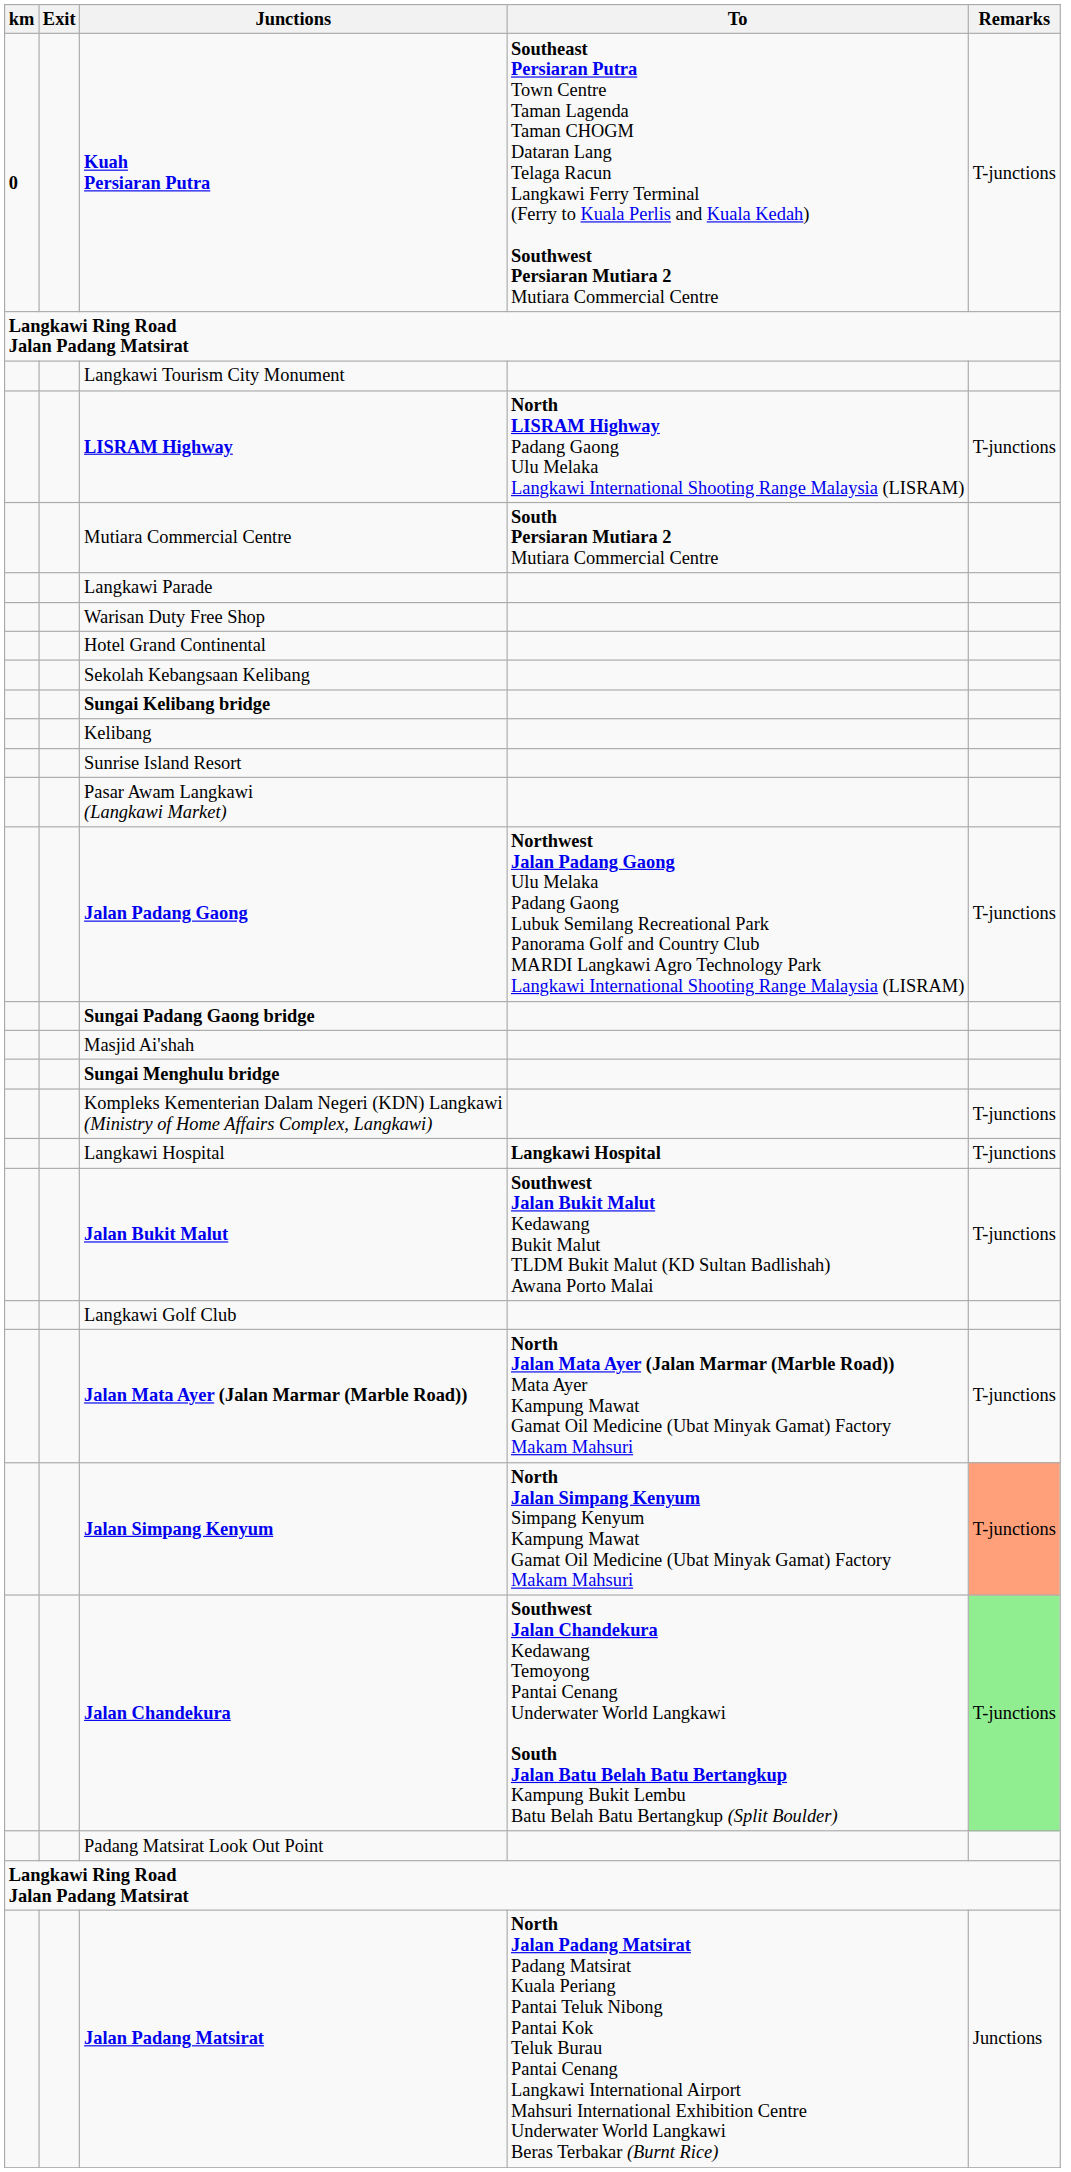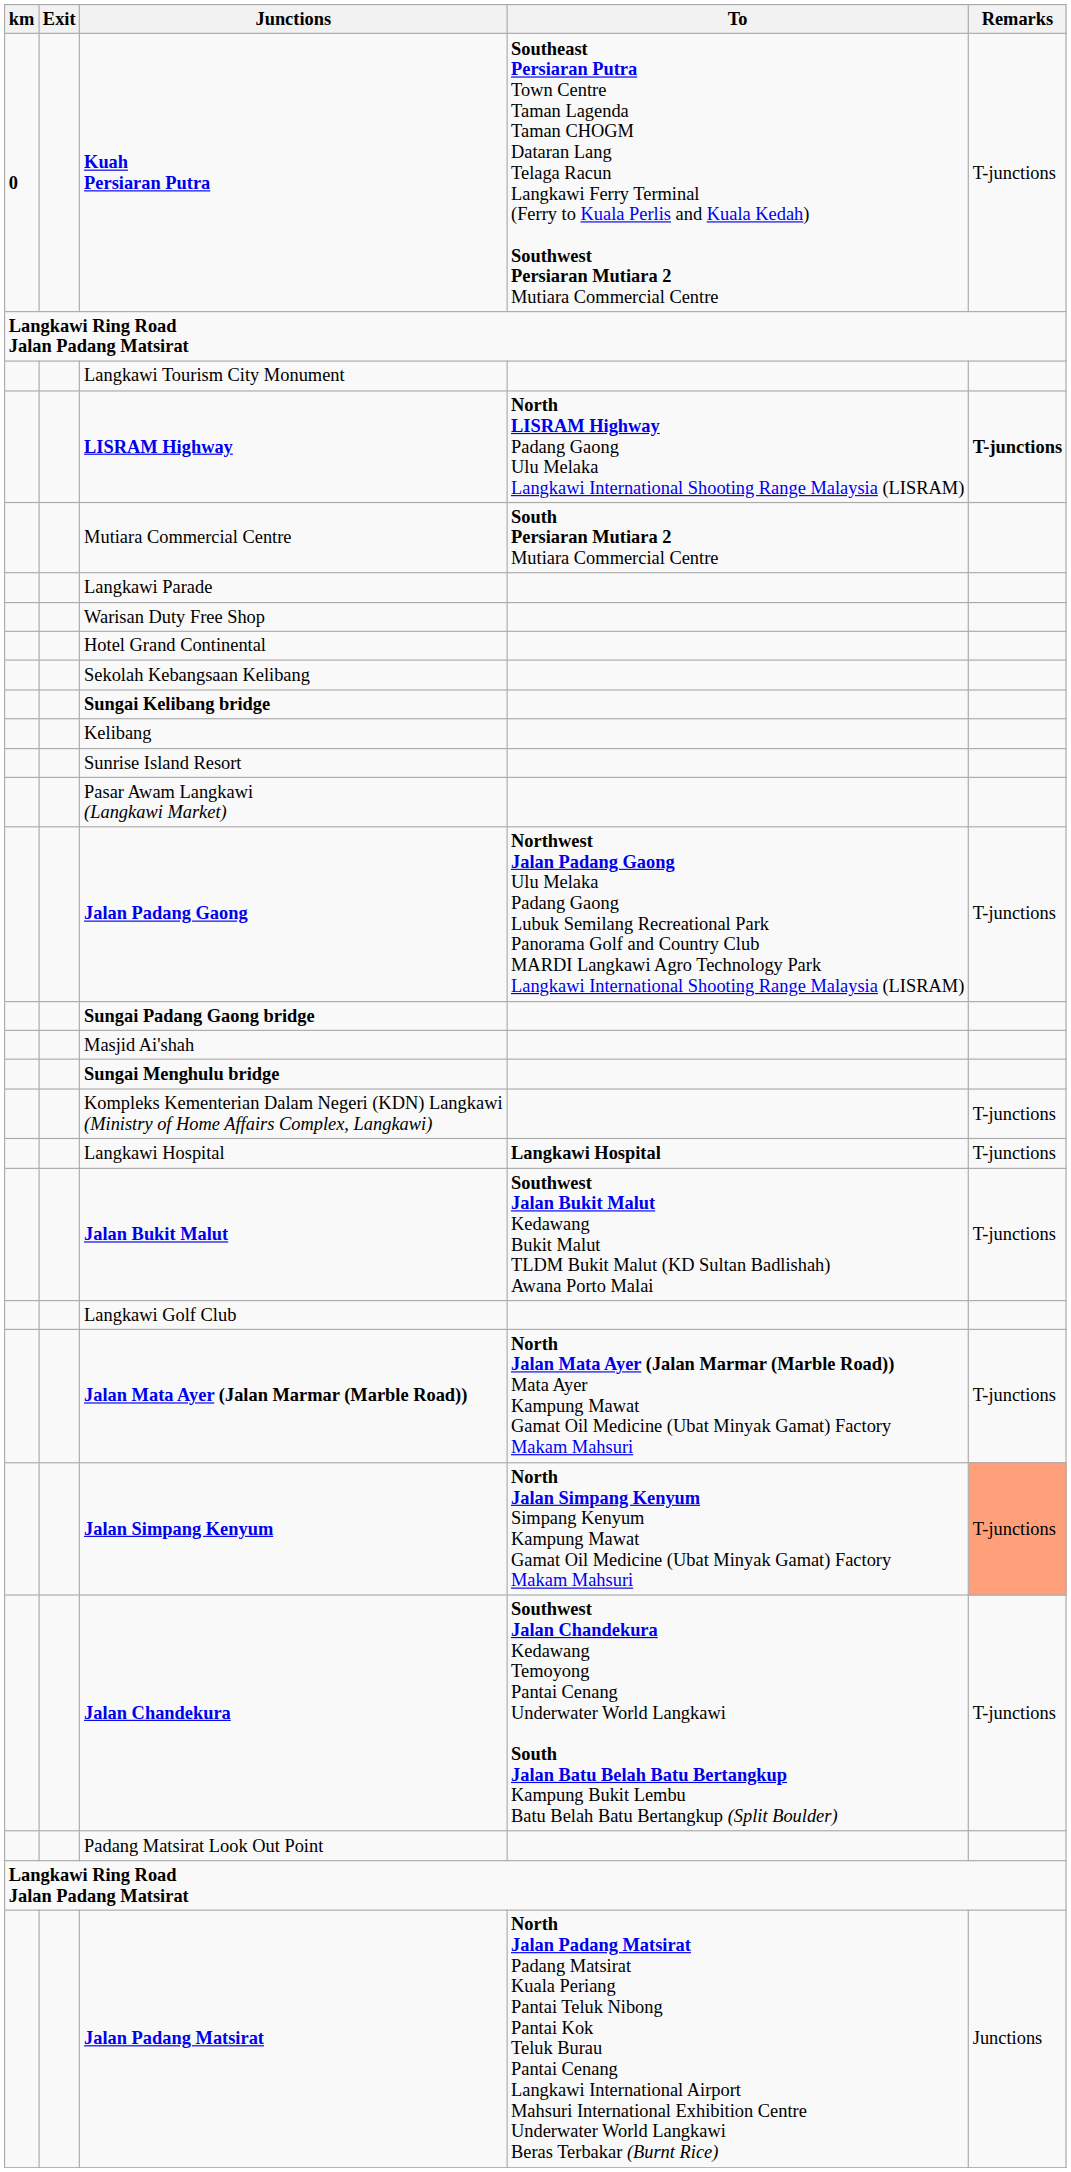LISRAM Highway | Remarks: normal -> bold
Jalan Chandekura | Remarks: lightgreen background -> no background
